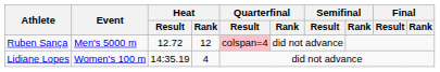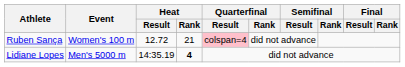Ruben Sança | Event: Men's 5000 m -> Women's 100 m
Ruben Sança | Heat / Rank: 12 -> 21
Lidiane Lopes | Event: Women's 100 m -> Men's 5000 m
Lidiane Lopes | Heat / Rank: normal -> bold
